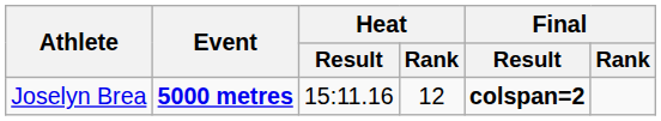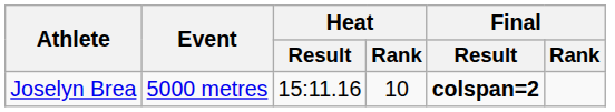Joselyn Brea | Event: bold -> normal
Joselyn Brea | Heat / Rank: 12 -> 10
